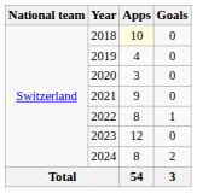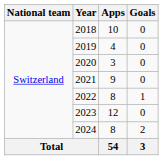2018 | Apps: lightyellow background -> no background
